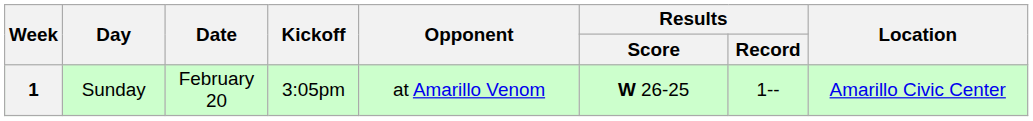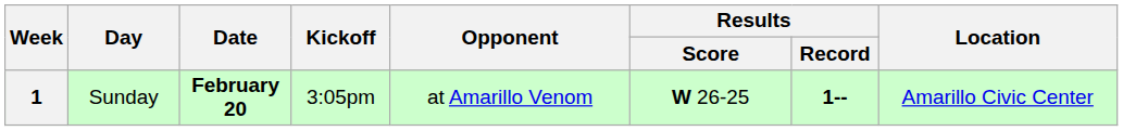1 | Date: normal -> bold
1 | Results / Record: normal -> bold
